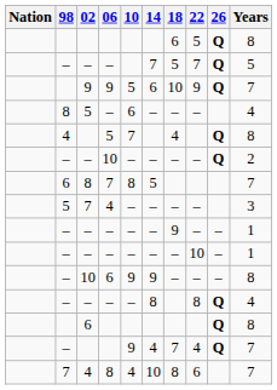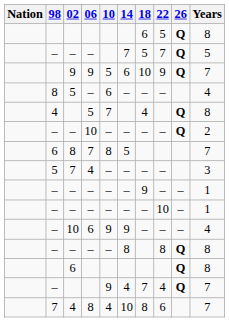row 12 | Years: 8 -> 4
row 13 | Years: 4 -> 8
